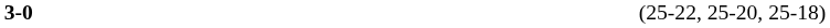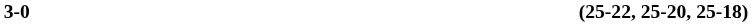row 1 | column 2: normal -> bold
